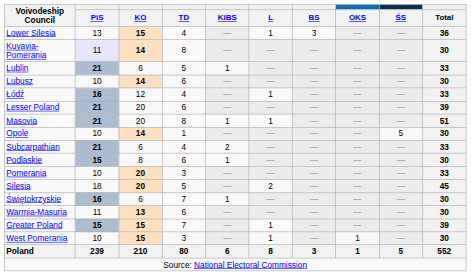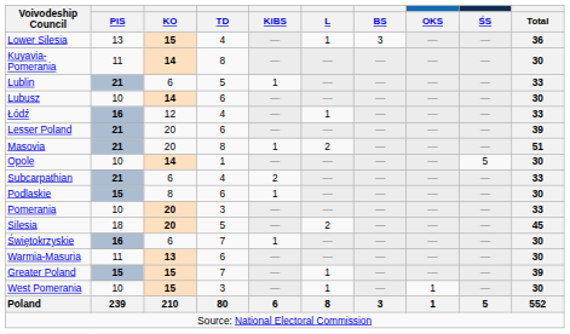Kuyavia-Pomerania | PiS: lavender background -> no background
Masovia | L: 1 -> 2
